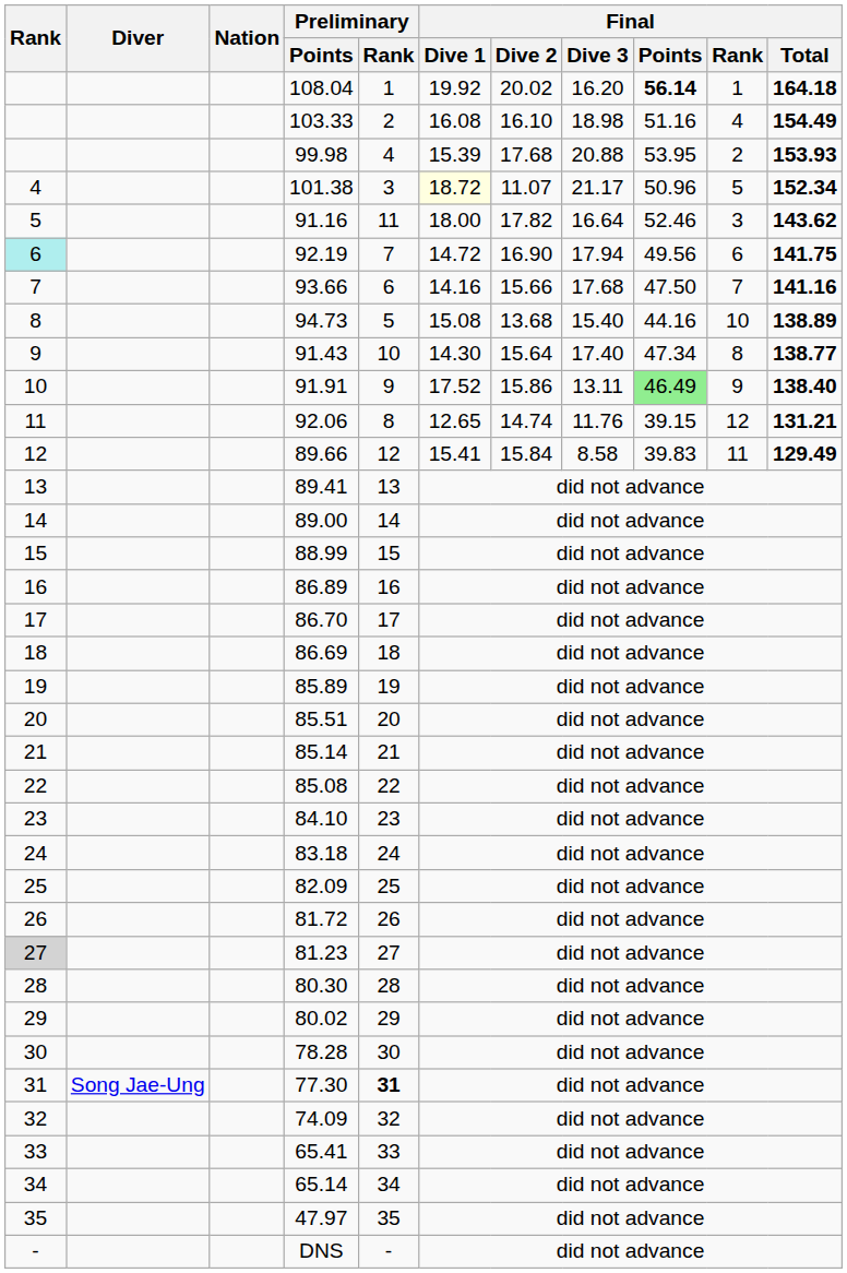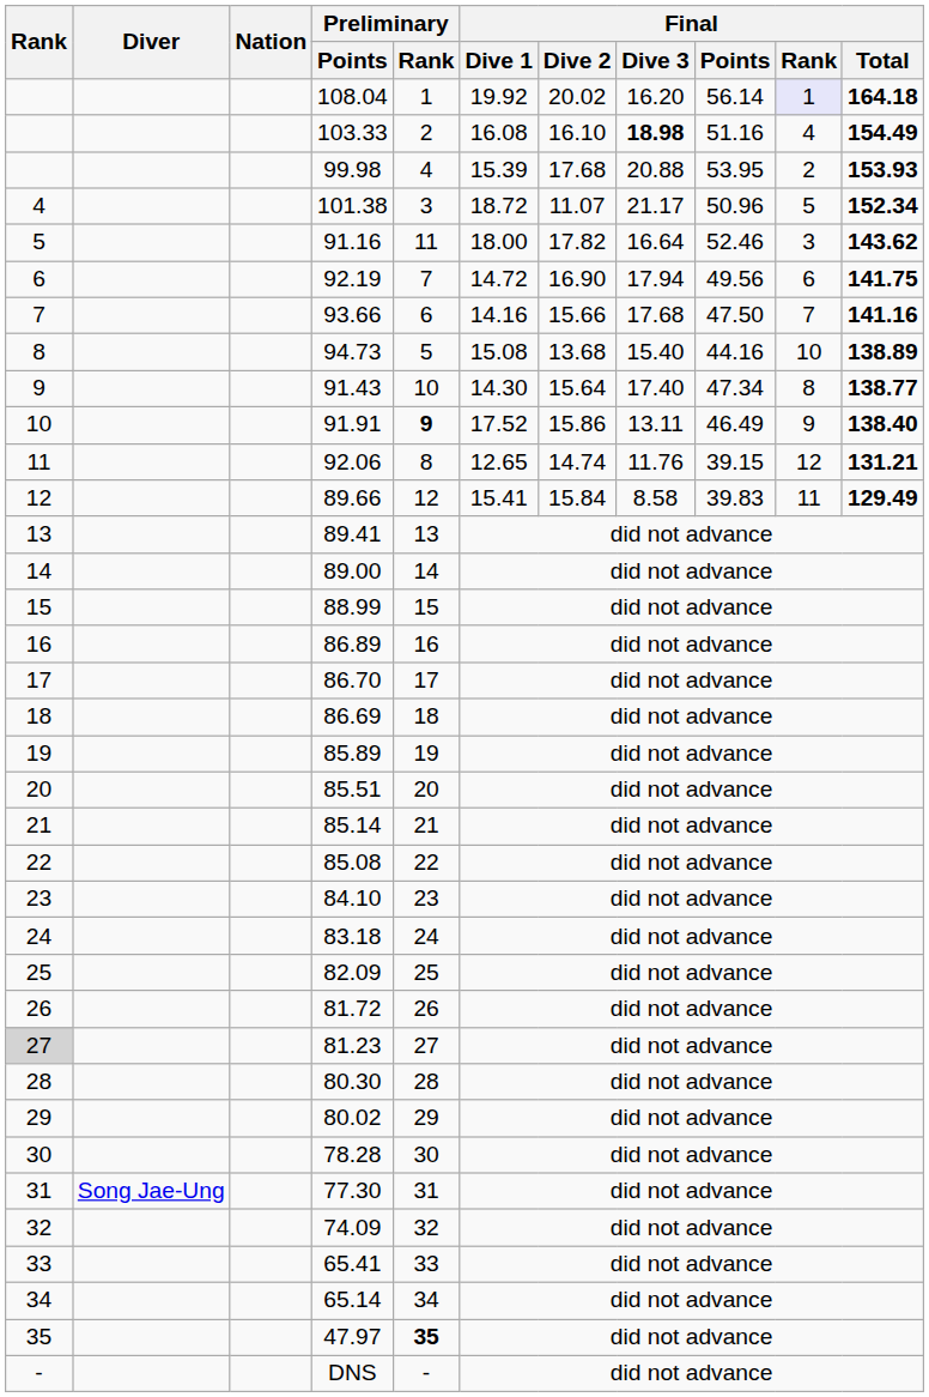108.04 | Final / Points: bold -> normal
108.04 | Final / Rank: no background -> lavender background
103.33 | Final / Dive 3: normal -> bold
101.38 | Final / Dive 1: lightyellow background -> no background
92.19 | Rank: paleturquoise background -> no background
91.91 | Preliminary / Rank: normal -> bold
91.91 | Final / Points: lightgreen background -> no background
77.30 | Preliminary / Rank: bold -> normal
47.97 | Preliminary / Rank: normal -> bold
